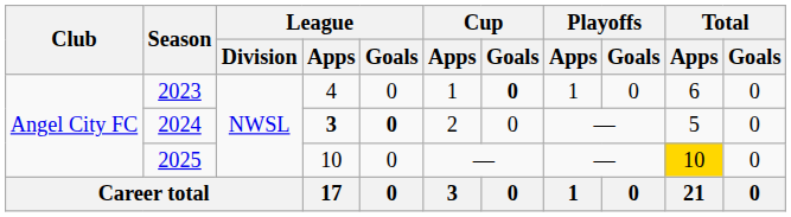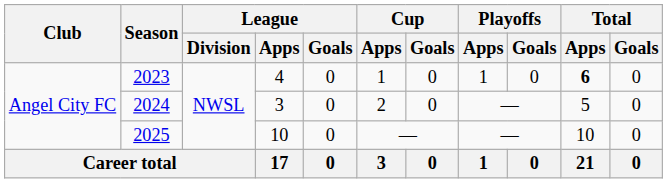2023 | Cup / Goals: bold -> normal
2023 | Total / Apps: normal -> bold
2024 | League / Apps: bold -> normal
2024 | League / Goals: bold -> normal
2025 | Total / Apps: gold background -> no background
